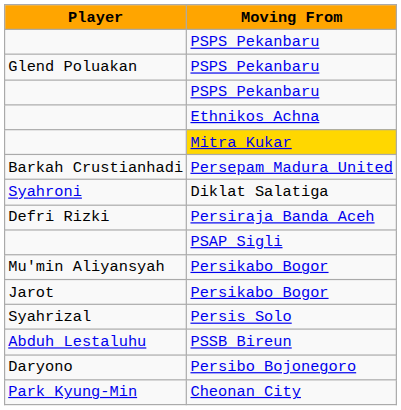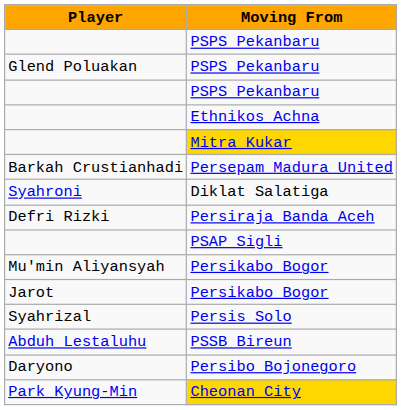row 16 | Moving From: no background -> gold background
